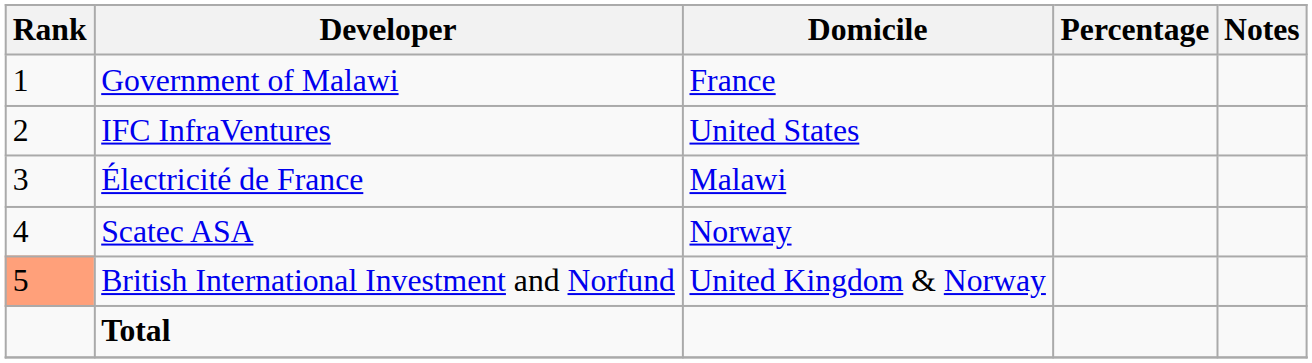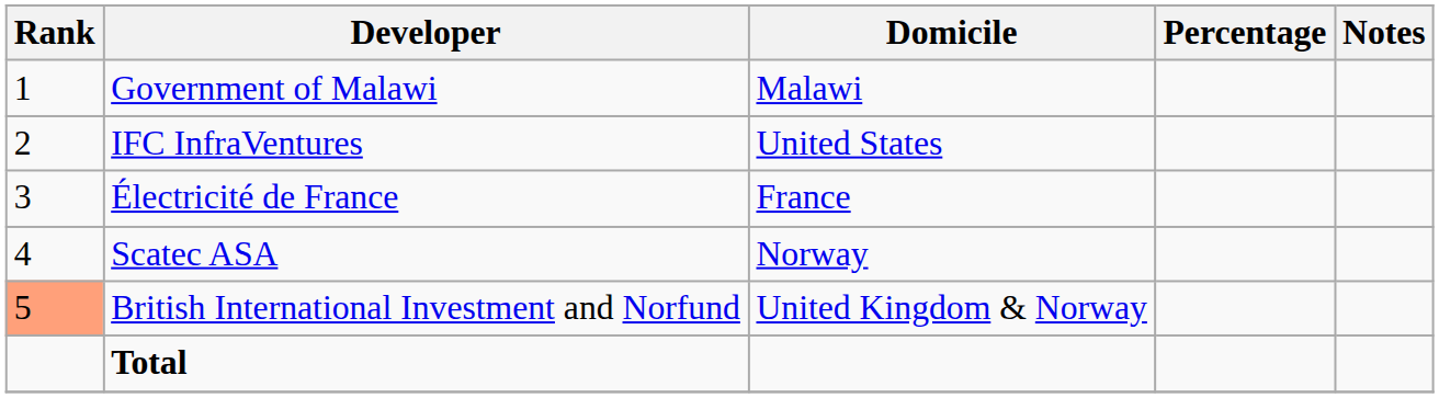Government of Malawi | Domicile: France -> Malawi
Électricité de France | Domicile: Malawi -> France
